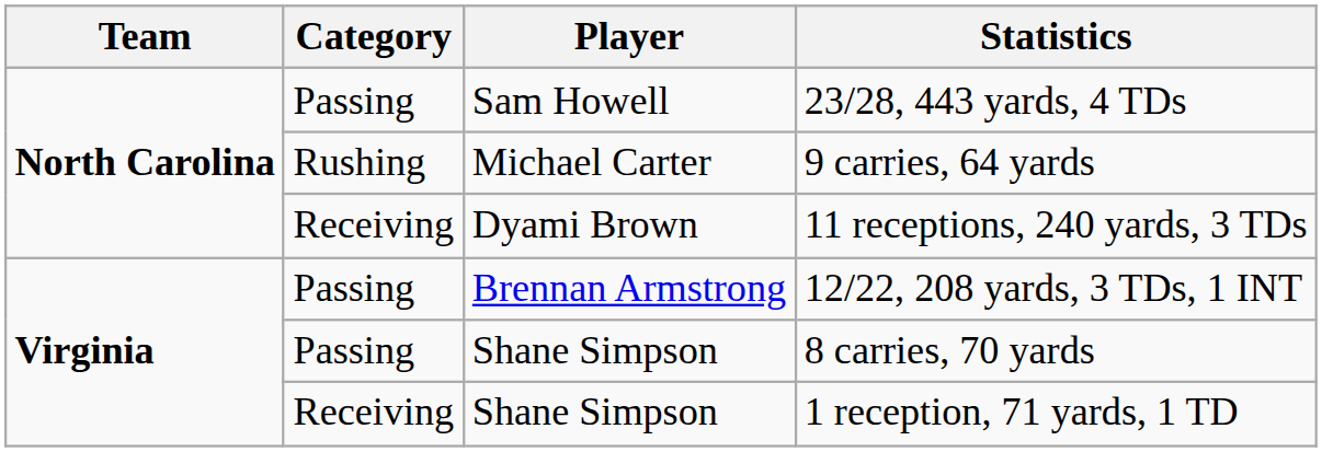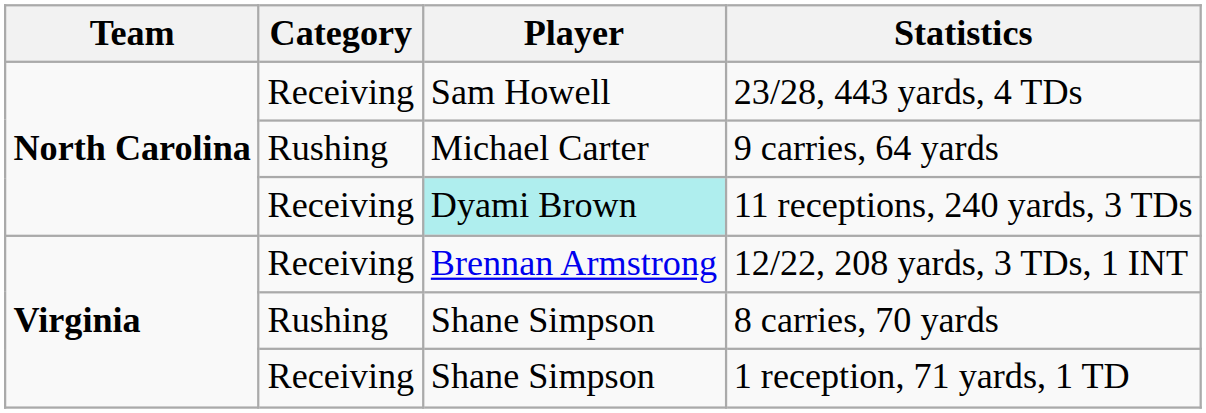23/28, 443 yards, 4 TDs | Category: Passing -> Receiving
11 receptions, 240 yards, 3 TDs | Player: no background -> paleturquoise background
12/22, 208 yards, 3 TDs, 1 INT | Category: Passing -> Receiving
8 carries, 70 yards | Category: Passing -> Rushing
